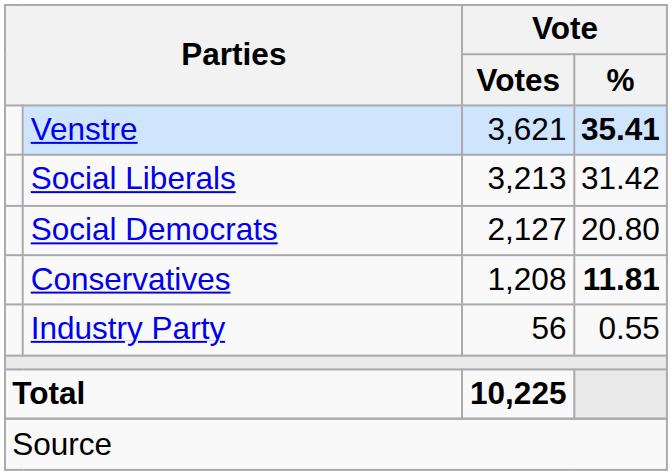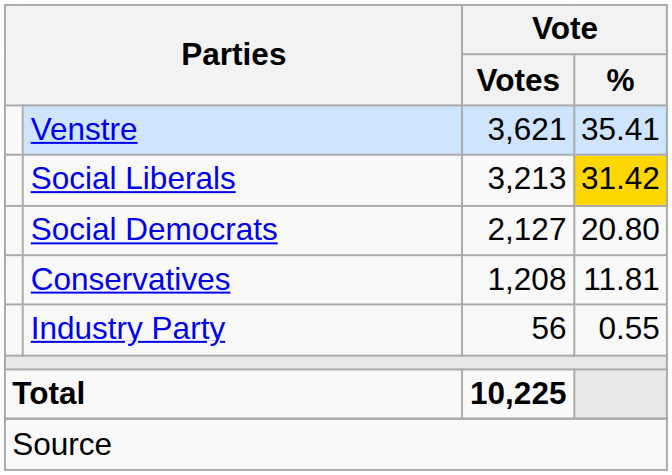Venstre | Vote / %: bold -> normal
Social Liberals | Vote / %: no background -> gold background
Conservatives | Vote / %: bold -> normal
